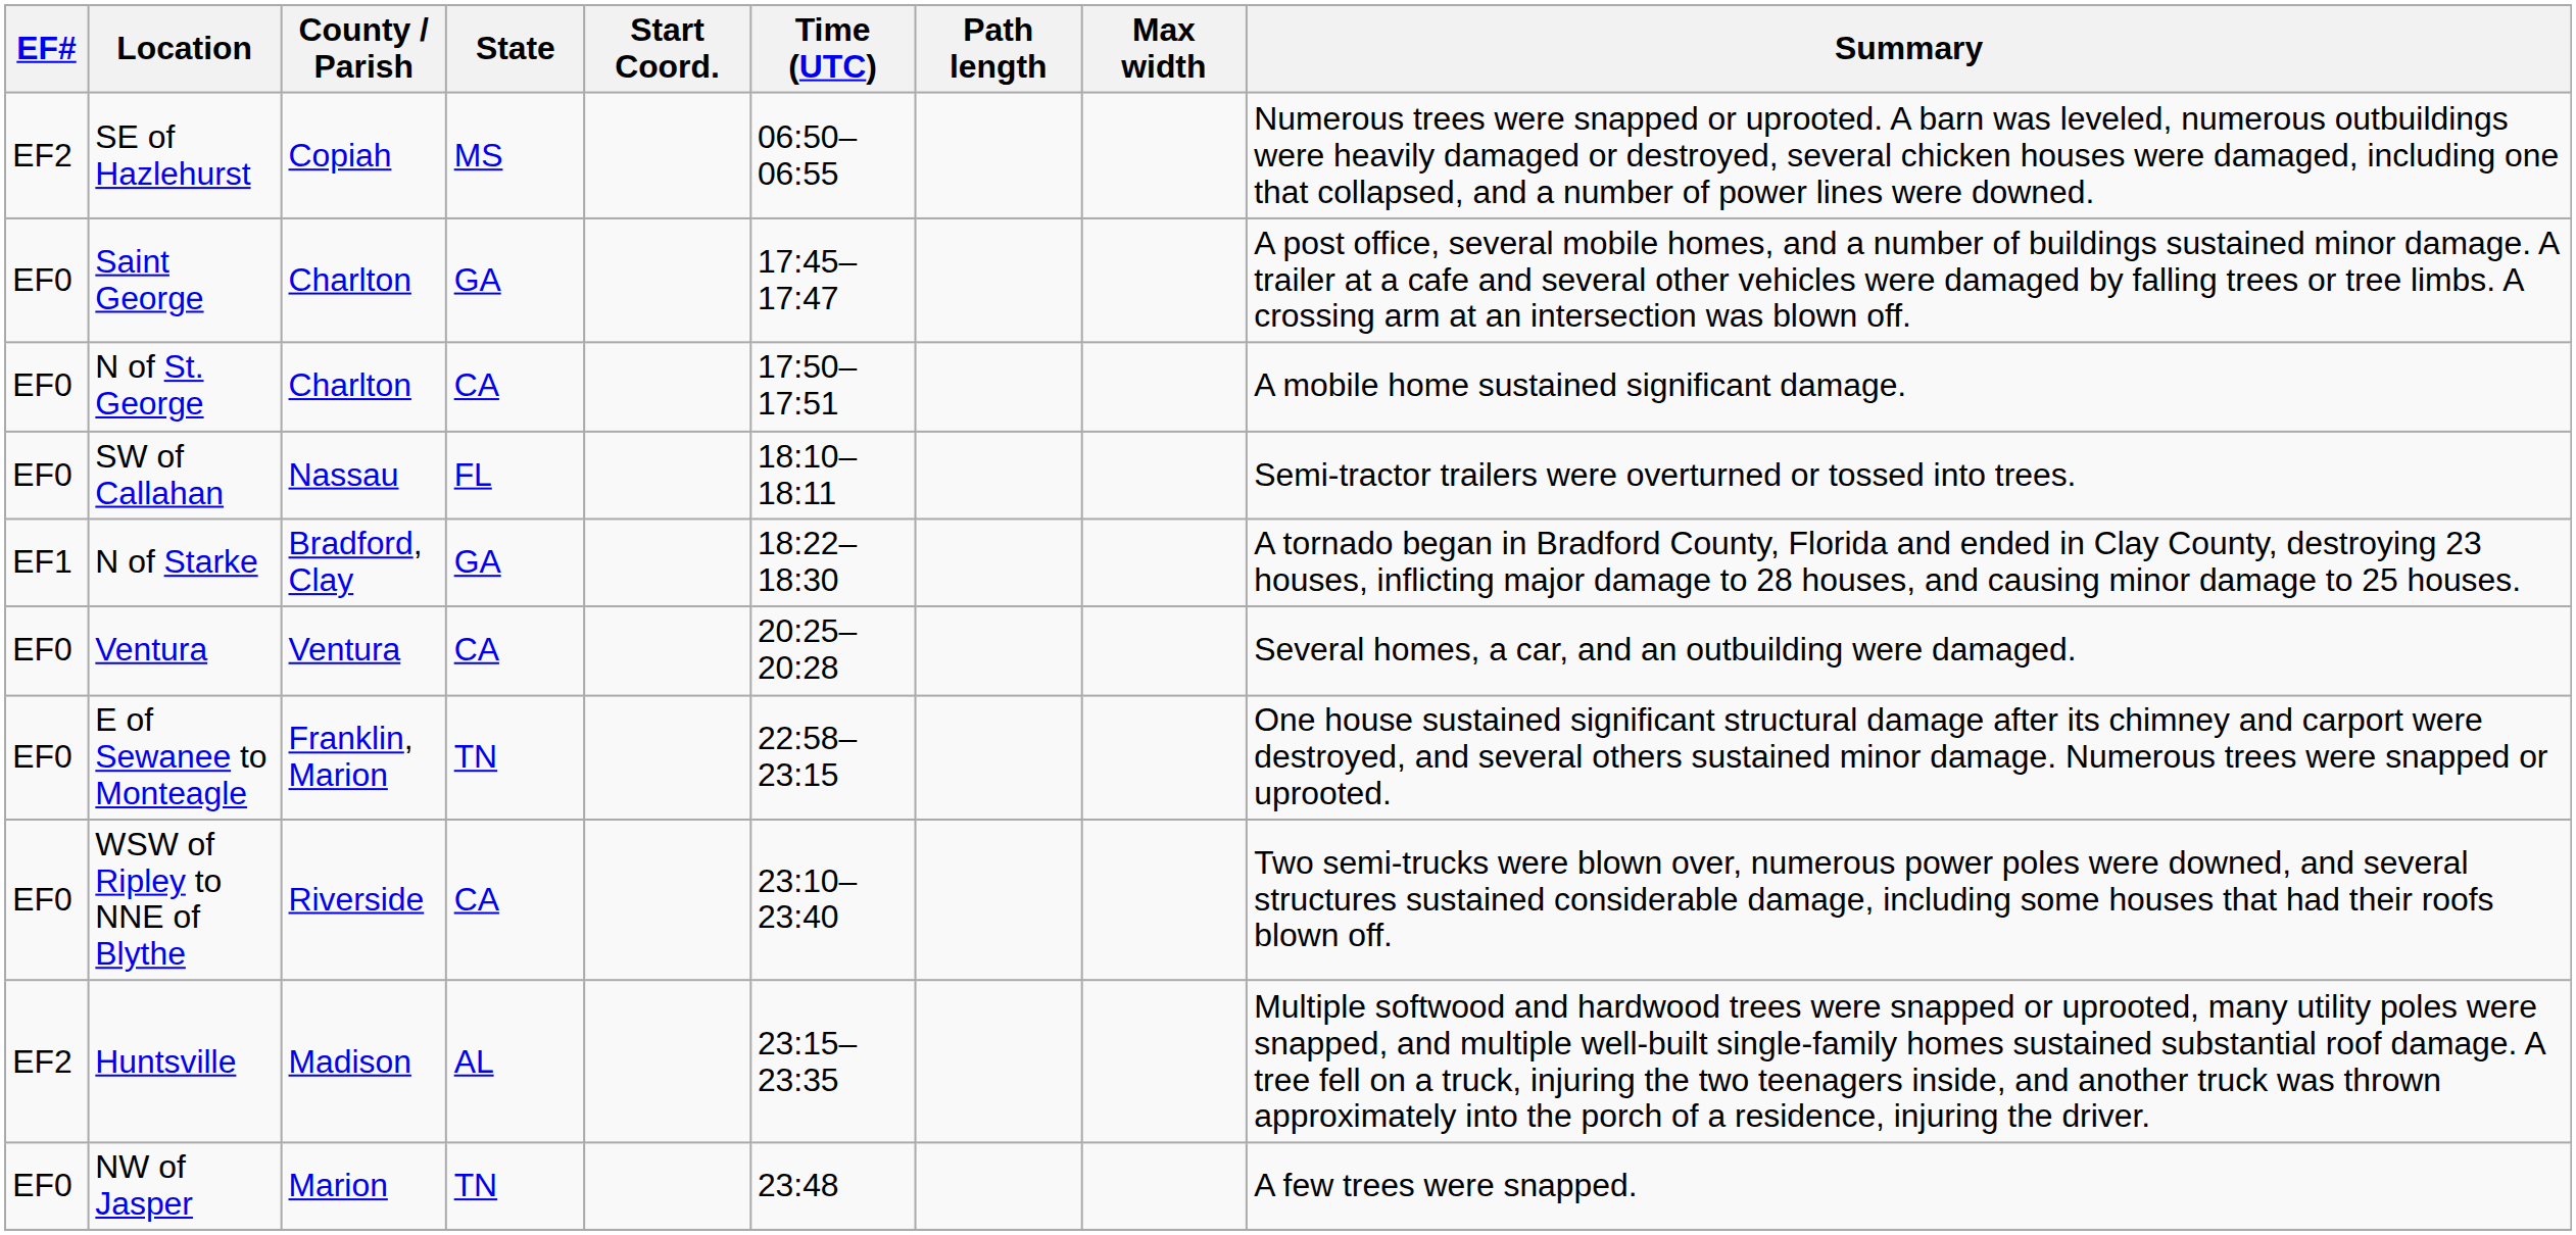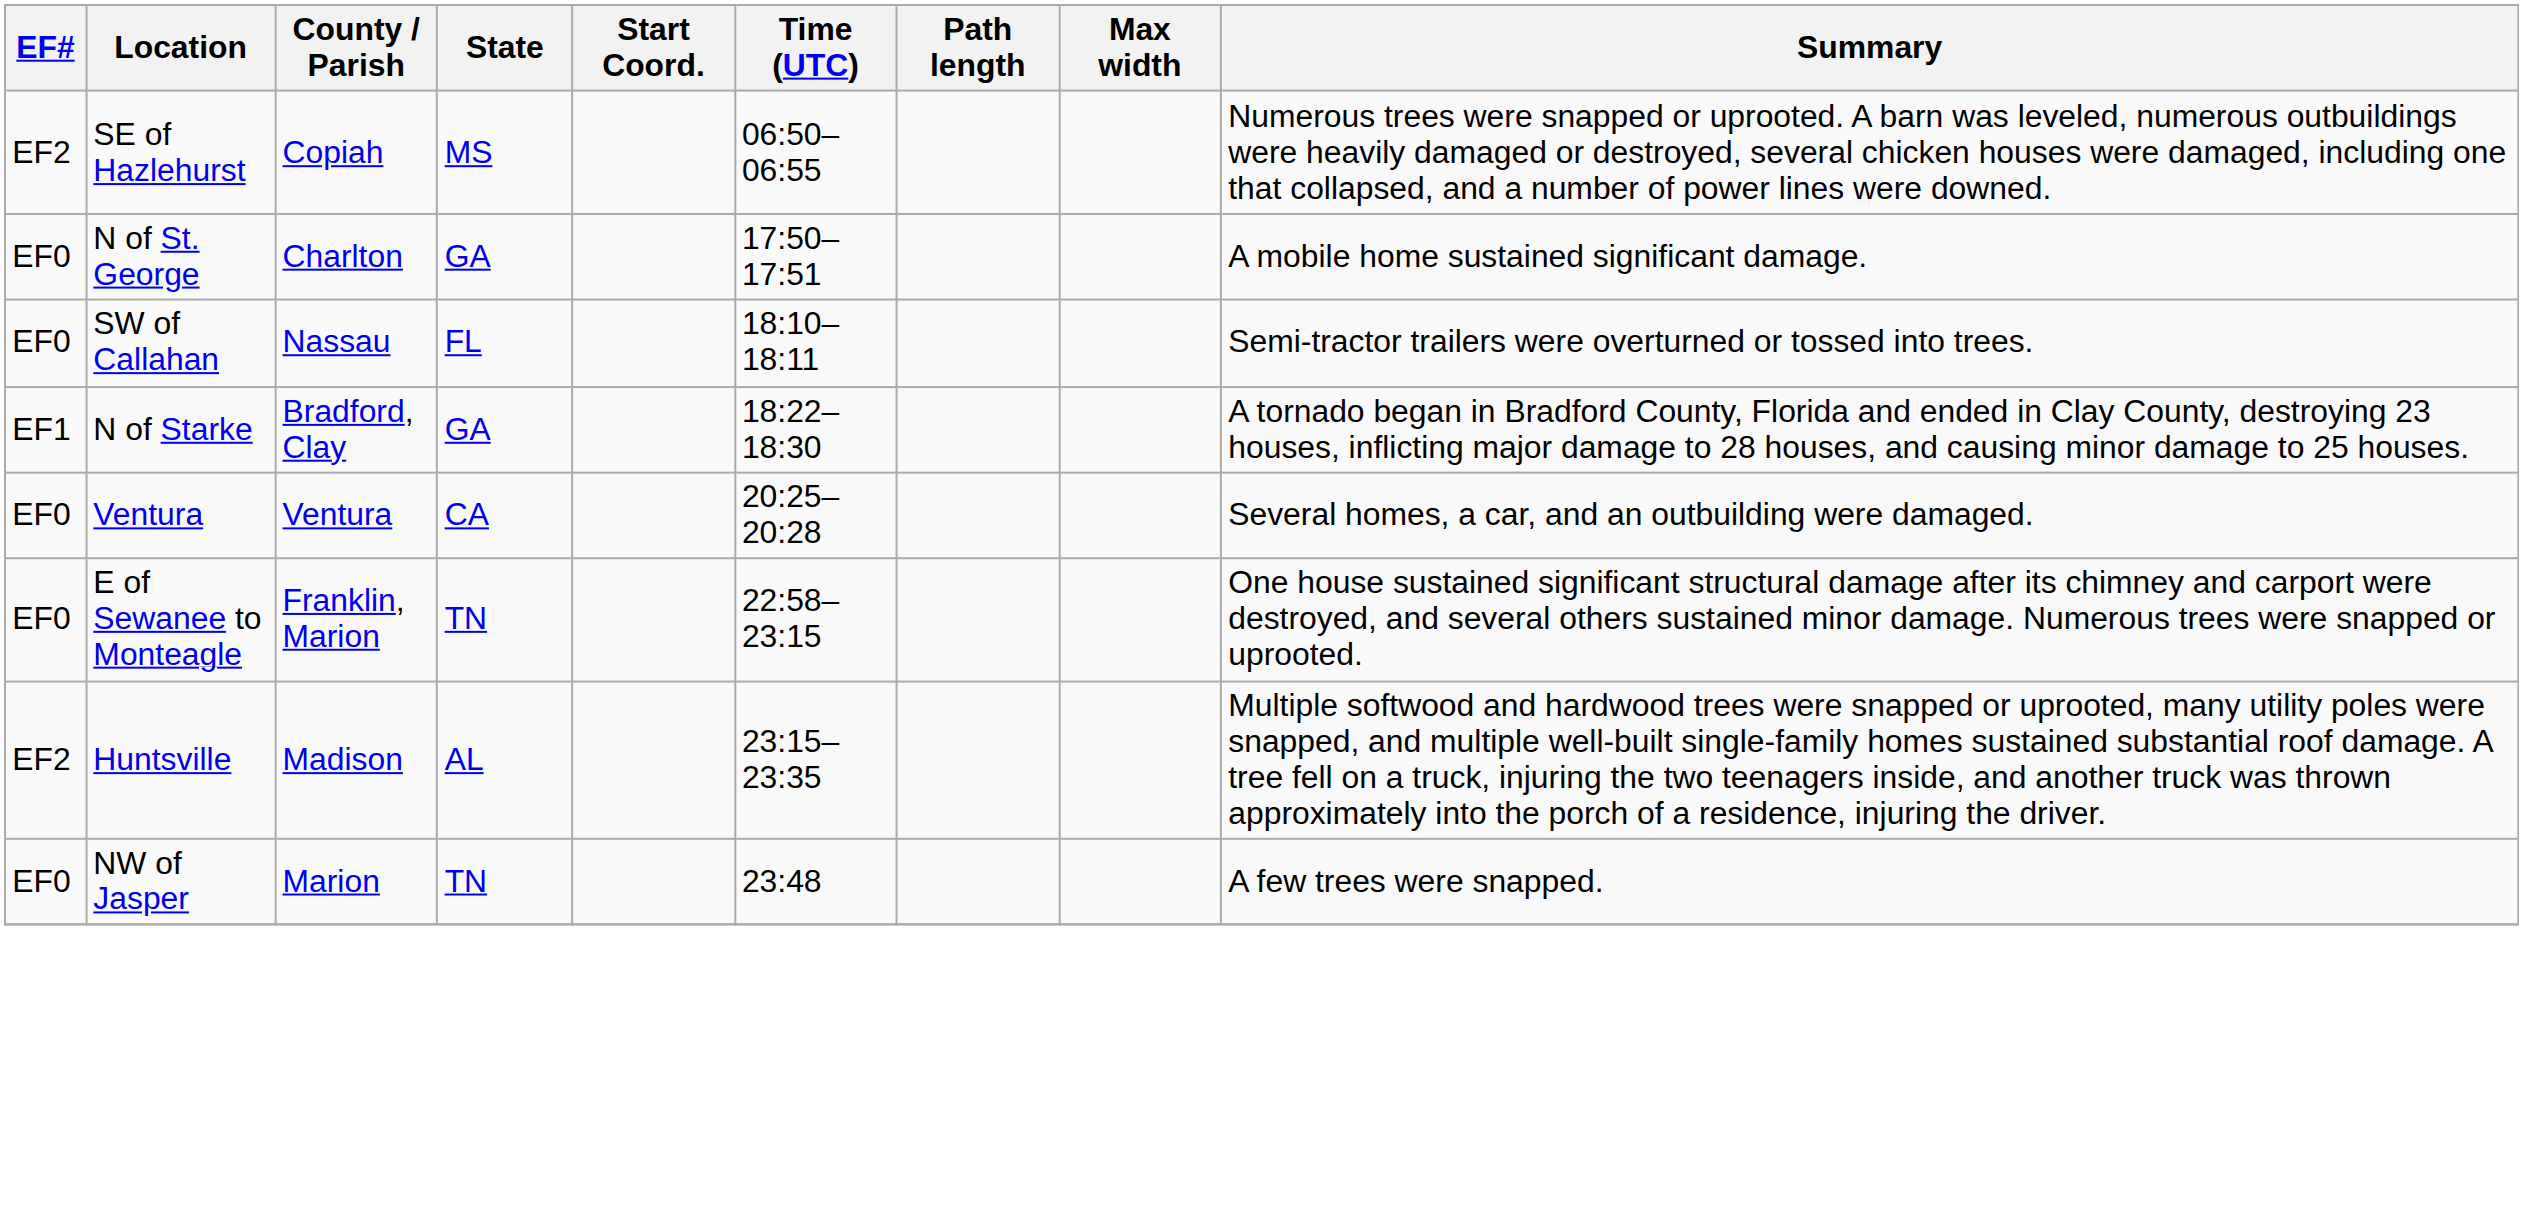- row: EF0 | Saint George | Charlton | GA | 17:45–17:47 | A post office, several mobile homes, and a number of buildings sustained minor damage. A trailer at a cafe and several other vehicles were damaged by falling trees or tree limbs. A crossing arm at an intersection was blown off.
N of St. George | State: CA -> GA
- row: EF0 | WSW of Ripley to NNE of Blythe | Riverside | CA | 23:10–23:40 | Two semi-trucks were blown over, numerous power poles were downed, and several structures sustained considerable damage, including some houses that had their roofs blown off.
